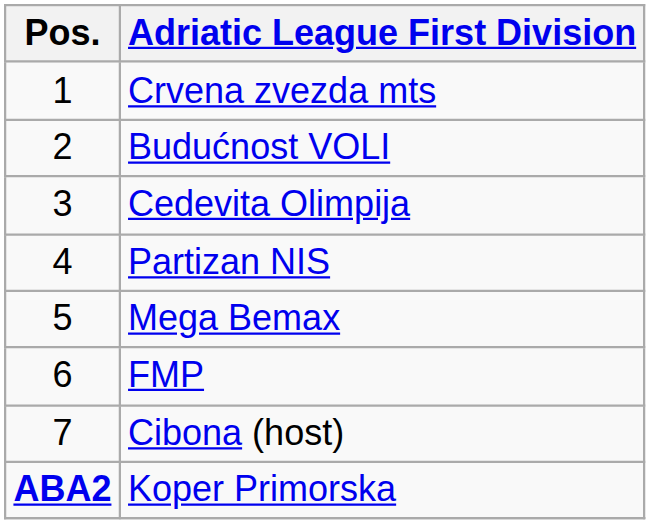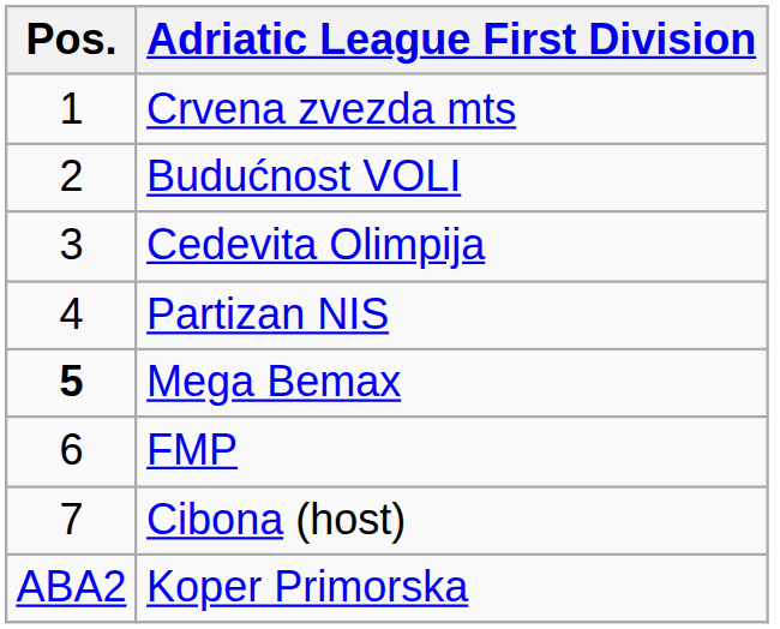Mega Bemax | Pos.: normal -> bold
Koper Primorska | Pos.: bold -> normal
